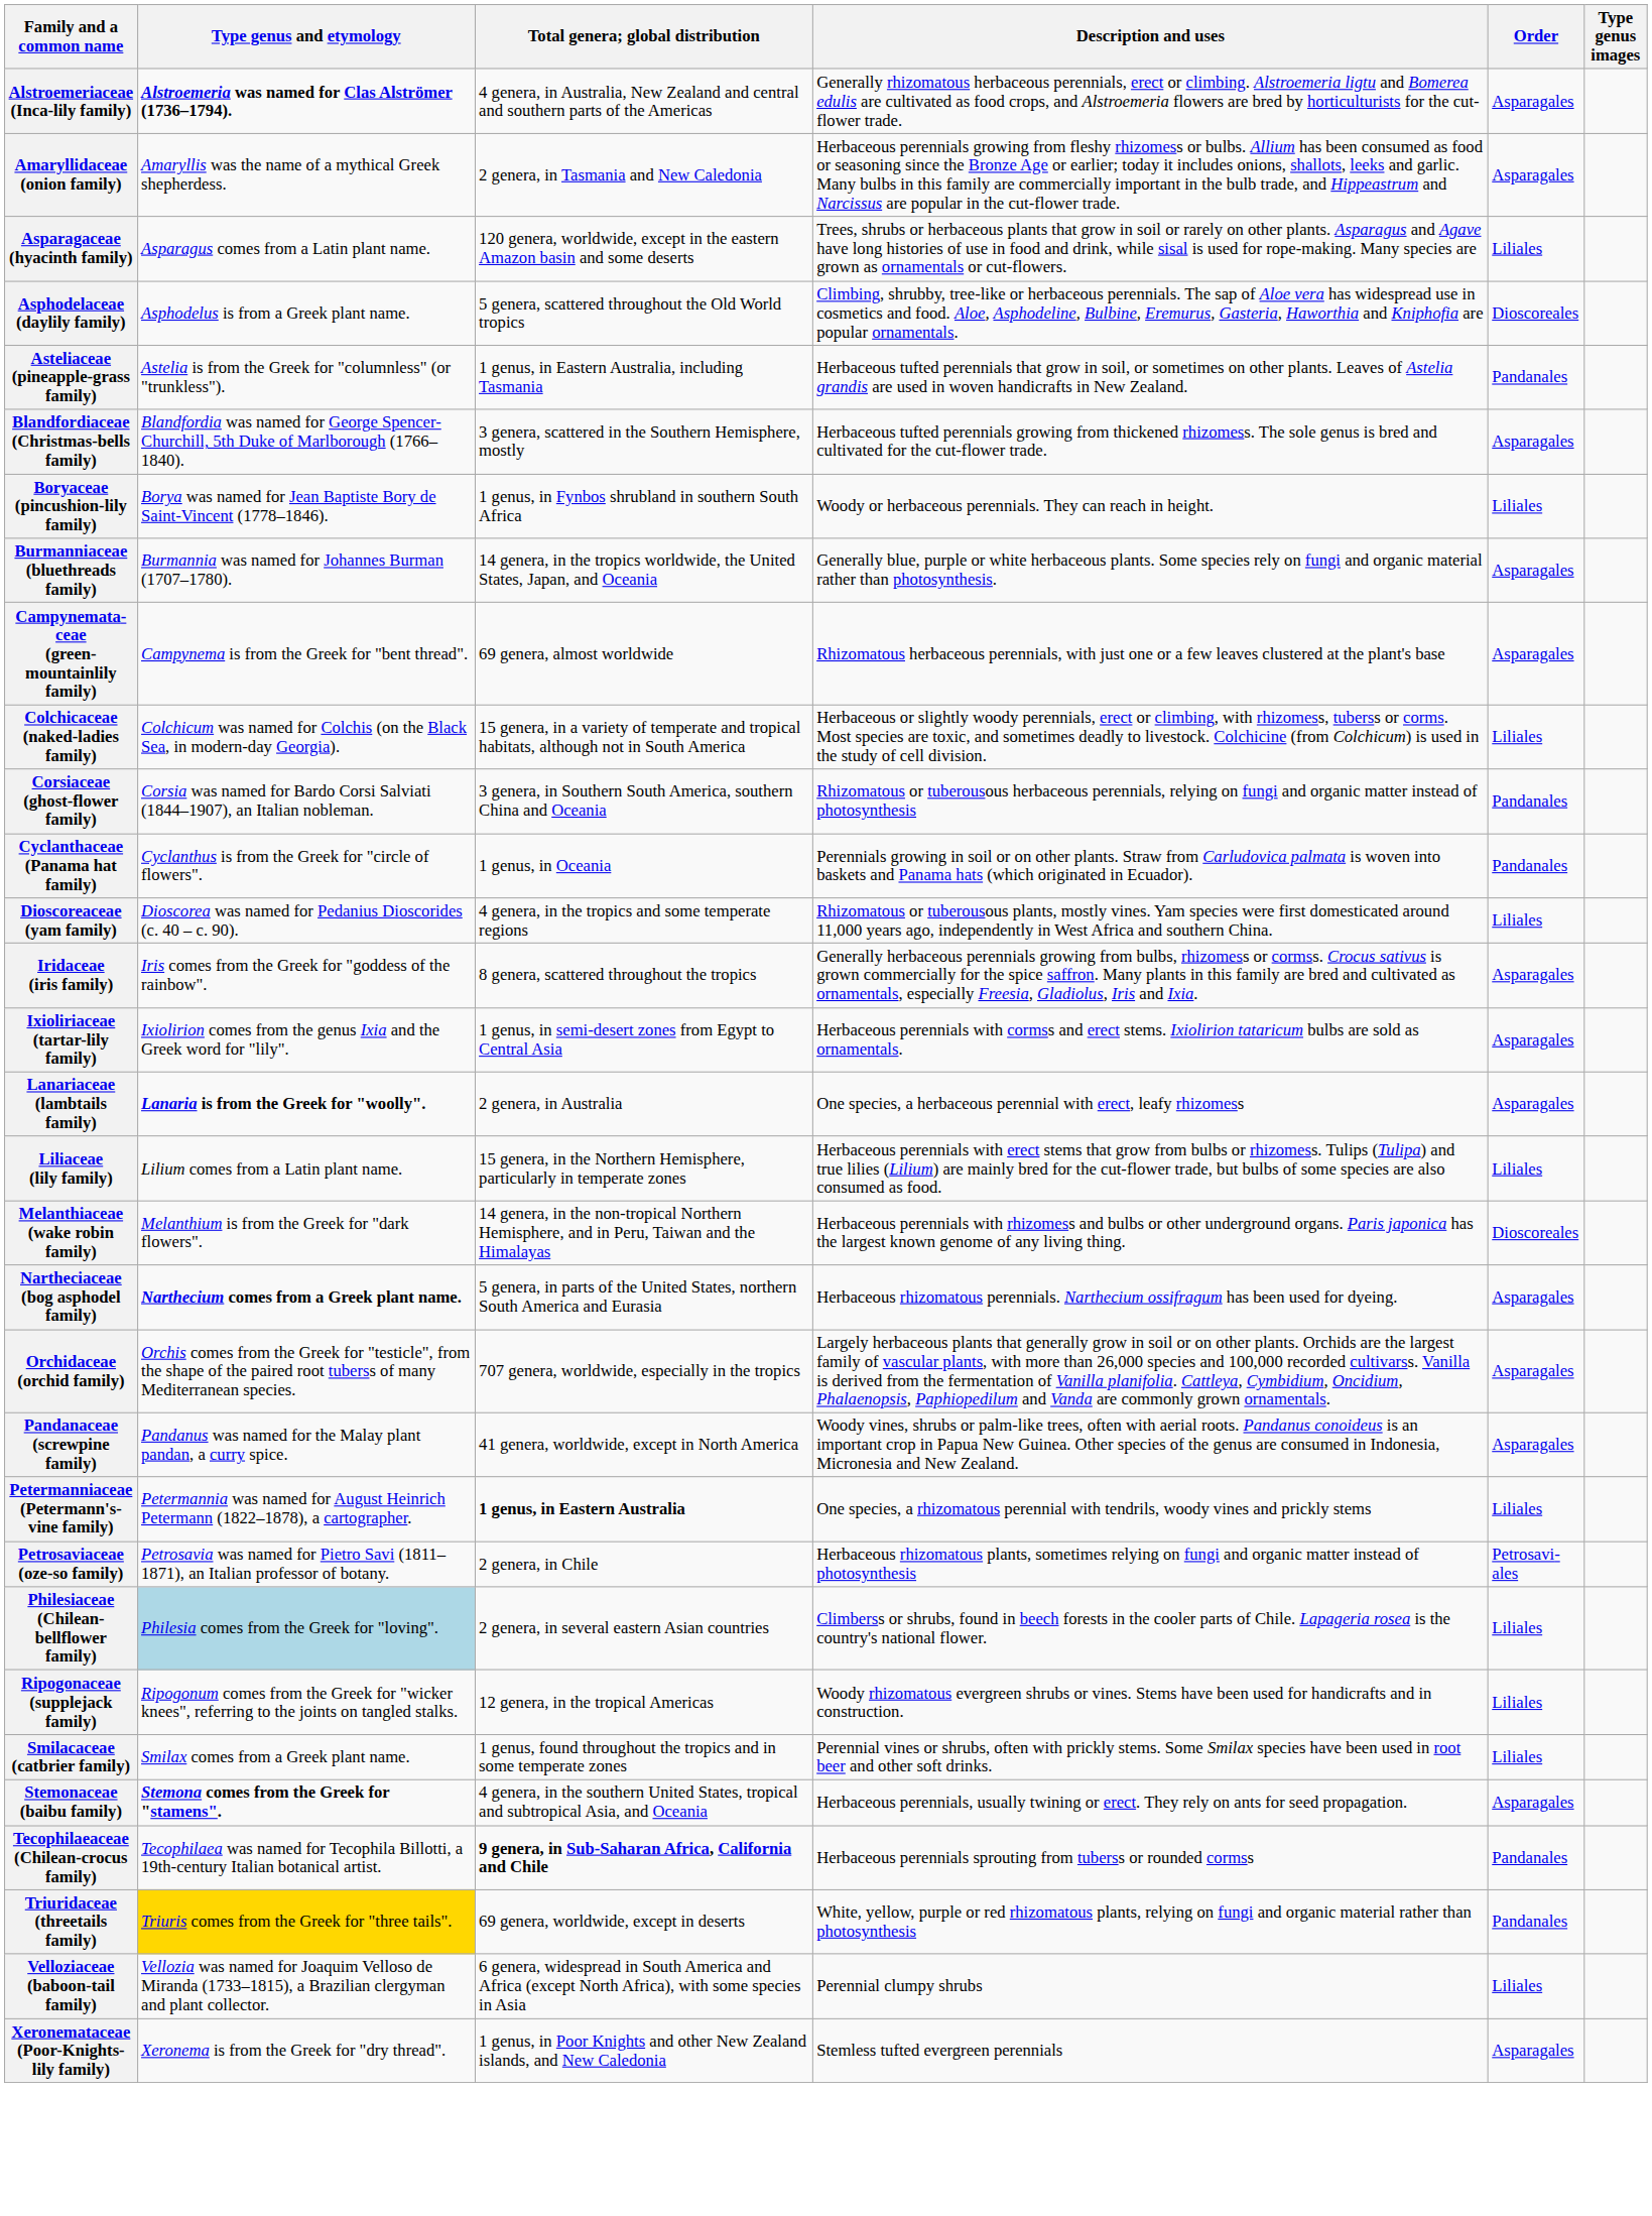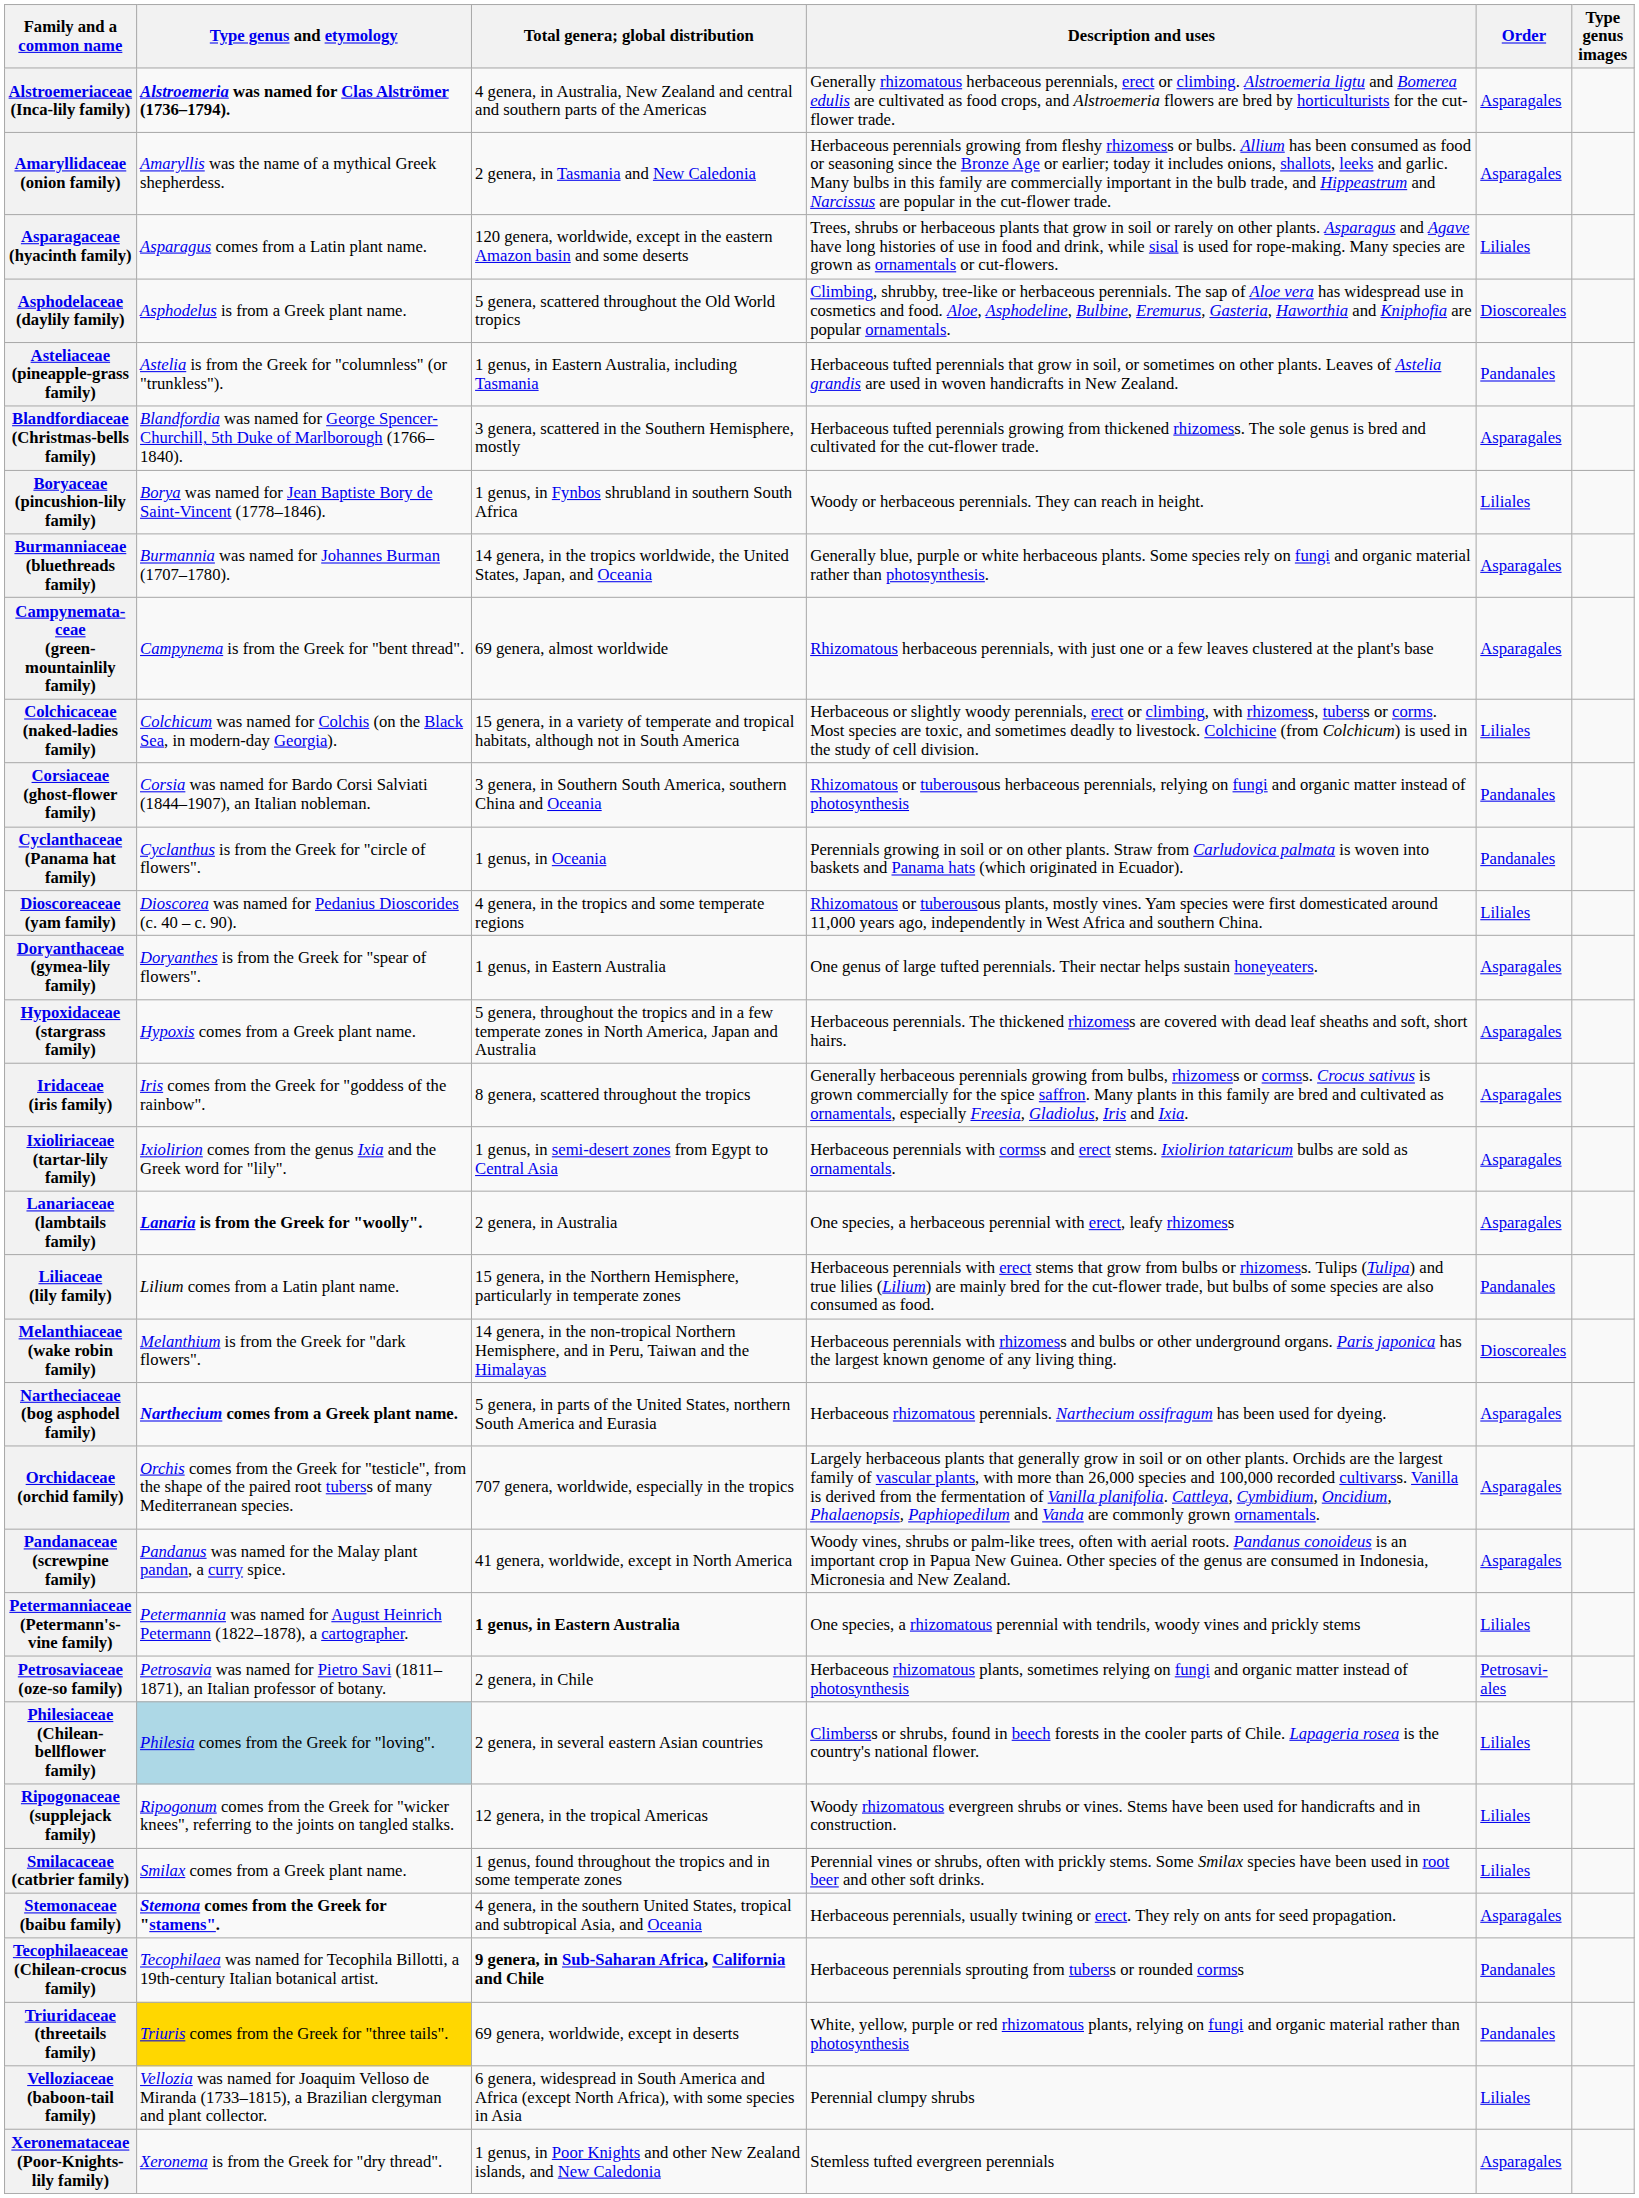+ row: Doryanthaceae (gymea-lily family) | Doryanthes is from the Greek for "spear of flowers". | 1 genus, in Eastern Australia | One genus of large tufted perennials. Their nectar helps sustain honeyeaters. | Asparagales
+ row: Hypoxidaceae (stargrass family) | Hypoxis comes from a Greek plant name. | 5 genera, throughout the tropics and in a few temperate zones in North America, Japan and Australia | Herbaceous perennials. The thickened rhizomess are covered with dead leaf sheaths and soft, short hairs. | Asparagales
Liliaceae (lily family) | Order: Liliales -> Pandanales
